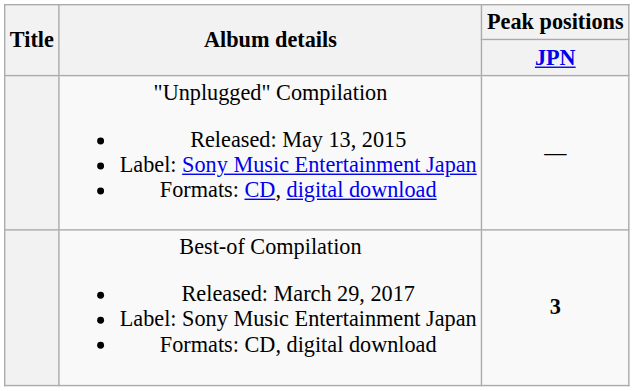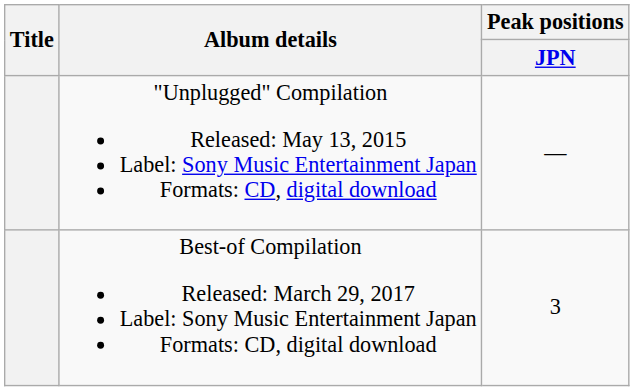row 4 | Peak positions / JPN: bold -> normal
